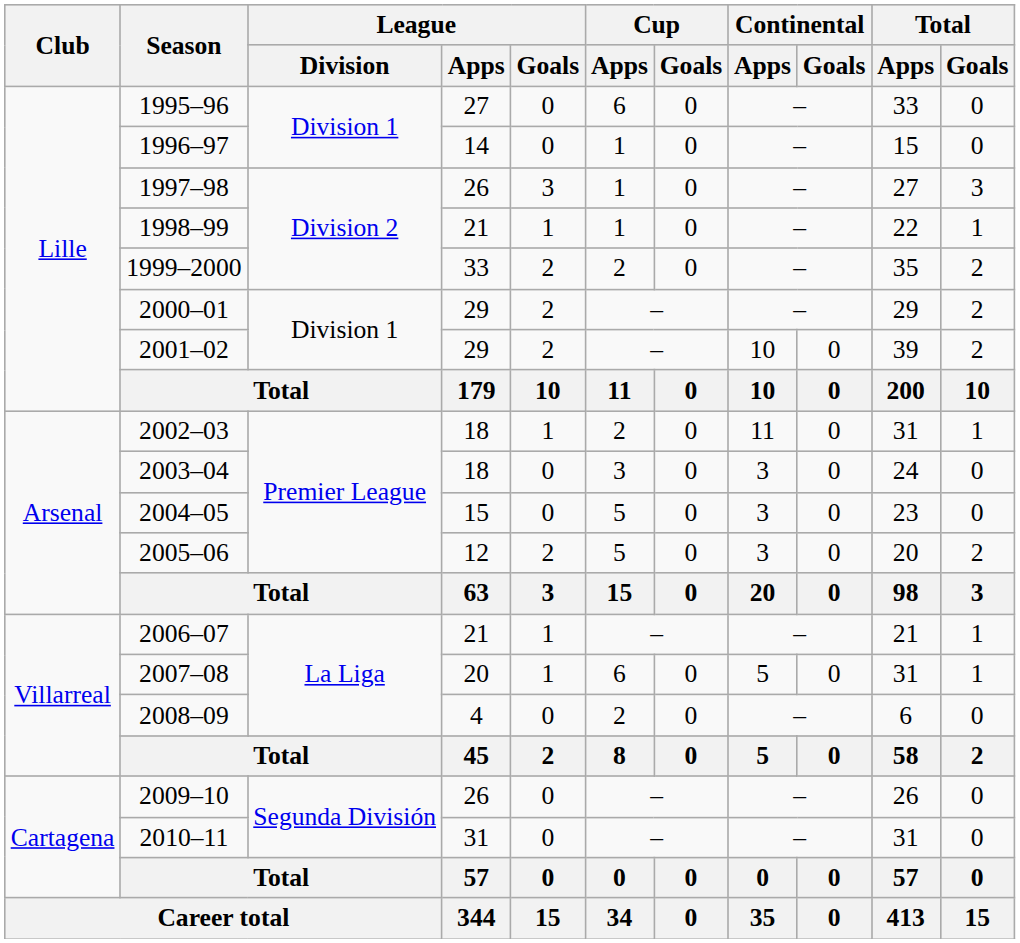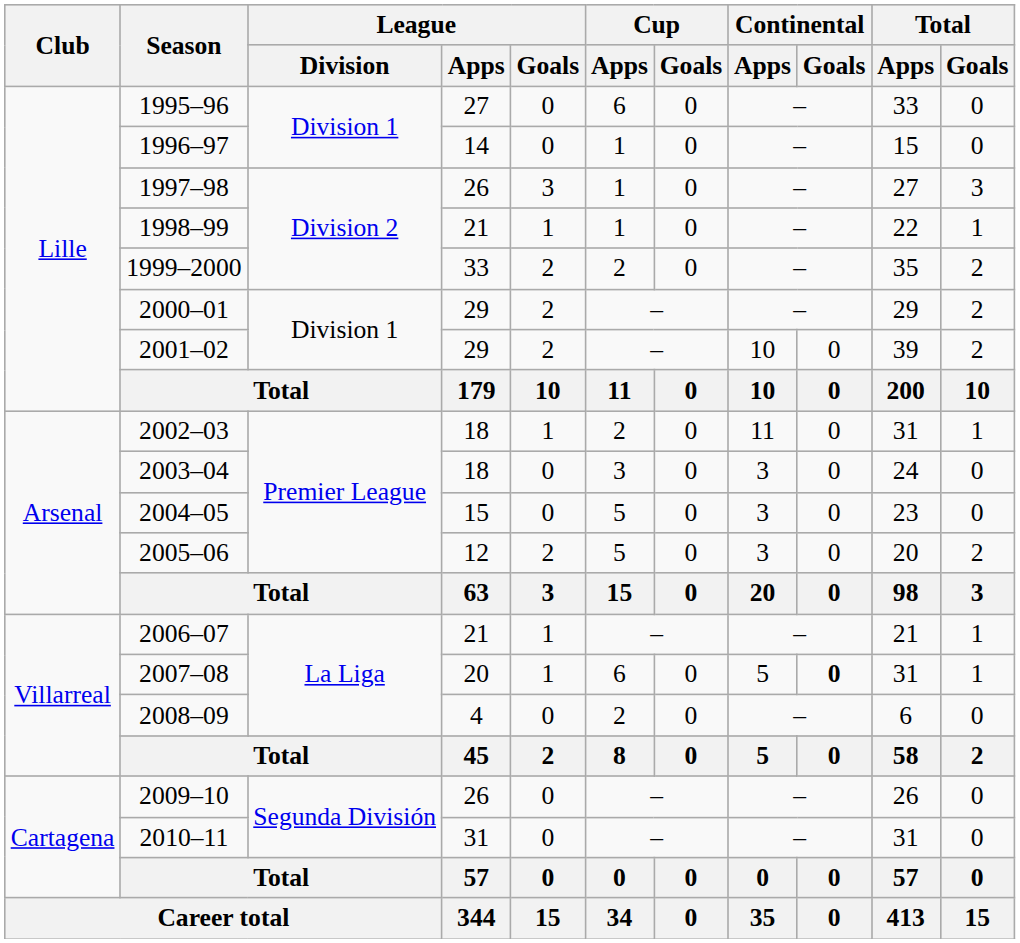2007–08 | Continental / Goals: normal -> bold
